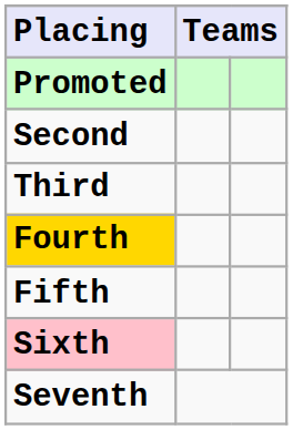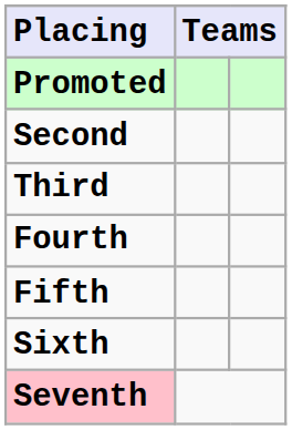Fourth | Placing: gold background -> no background
Sixth | Placing: pink background -> no background
Seventh | Placing: no background -> pink background
